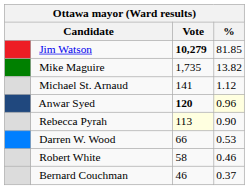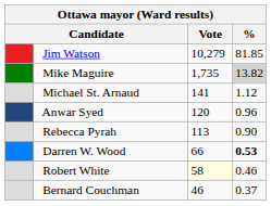Jim Watson | Vote: bold -> normal
Mike Maguire | %: no background -> lightgrey background
Anwar Syed | Vote: bold -> normal
Anwar Syed | %: lightyellow background -> no background
Rebecca Pyrah | Vote: lightyellow background -> no background
Darren W. Wood | %: normal -> bold
Robert White | Vote: no background -> lightyellow background
